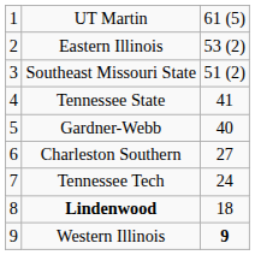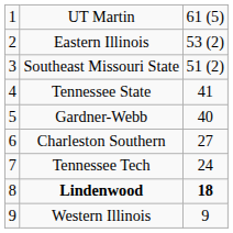Lindenwood | column 3: normal -> bold
Western Illinois | column 3: bold -> normal
